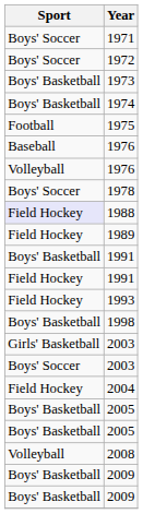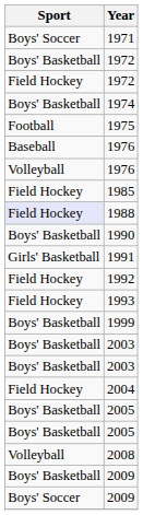row 3 | Sport: Boys' Soccer -> Boys' Basketball
row 4 | Sport: Boys' Basketball -> Field Hockey
row 4 | Year: 1973 -> 1972
row 9 | Sport: Boys' Soccer -> Field Hockey
row 9 | Year: 1978 -> 1985
row 11 | Sport: Field Hockey -> Boys' Basketball
row 11 | Year: 1989 -> 1990
row 12 | Sport: Boys' Basketball -> Girls' Basketball
row 13 | Year: 1991 -> 1992
row 15 | Year: 1998 -> 1999
row 16 | Sport: Girls' Basketball -> Boys' Basketball
row 17 | Sport: Boys' Soccer -> Boys' Basketball
row 23 | Sport: Boys' Basketball -> Boys' Soccer
